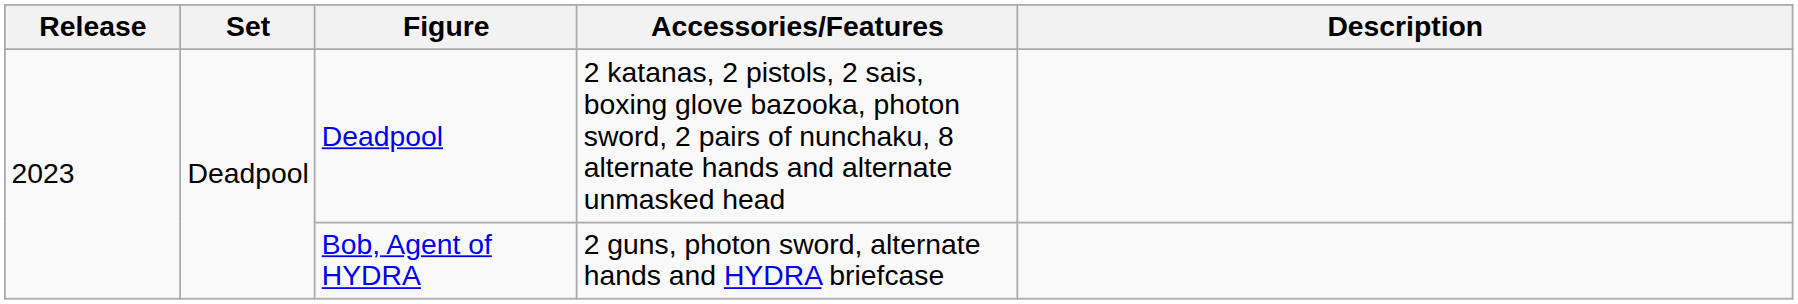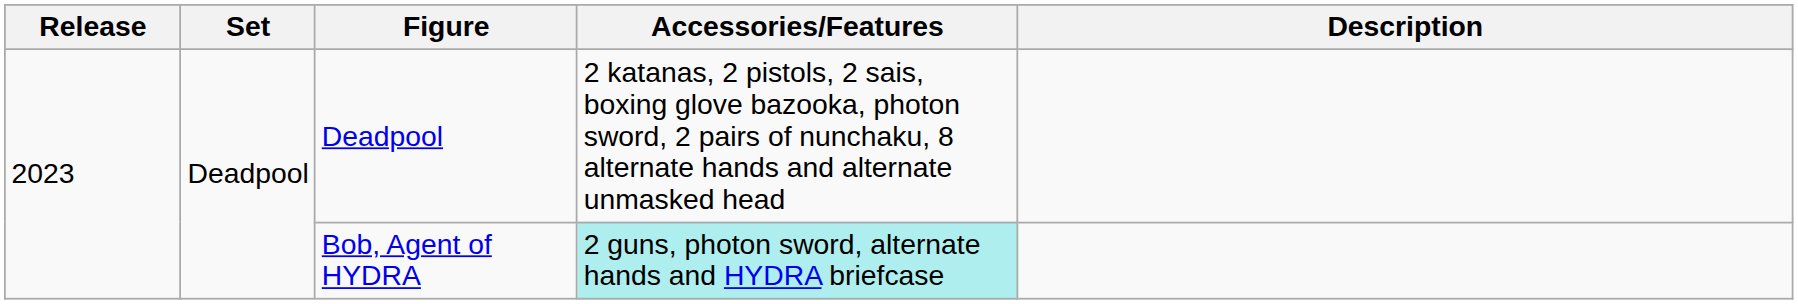Bob, Agent of HYDRA | Accessories/Features: no background -> paleturquoise background
